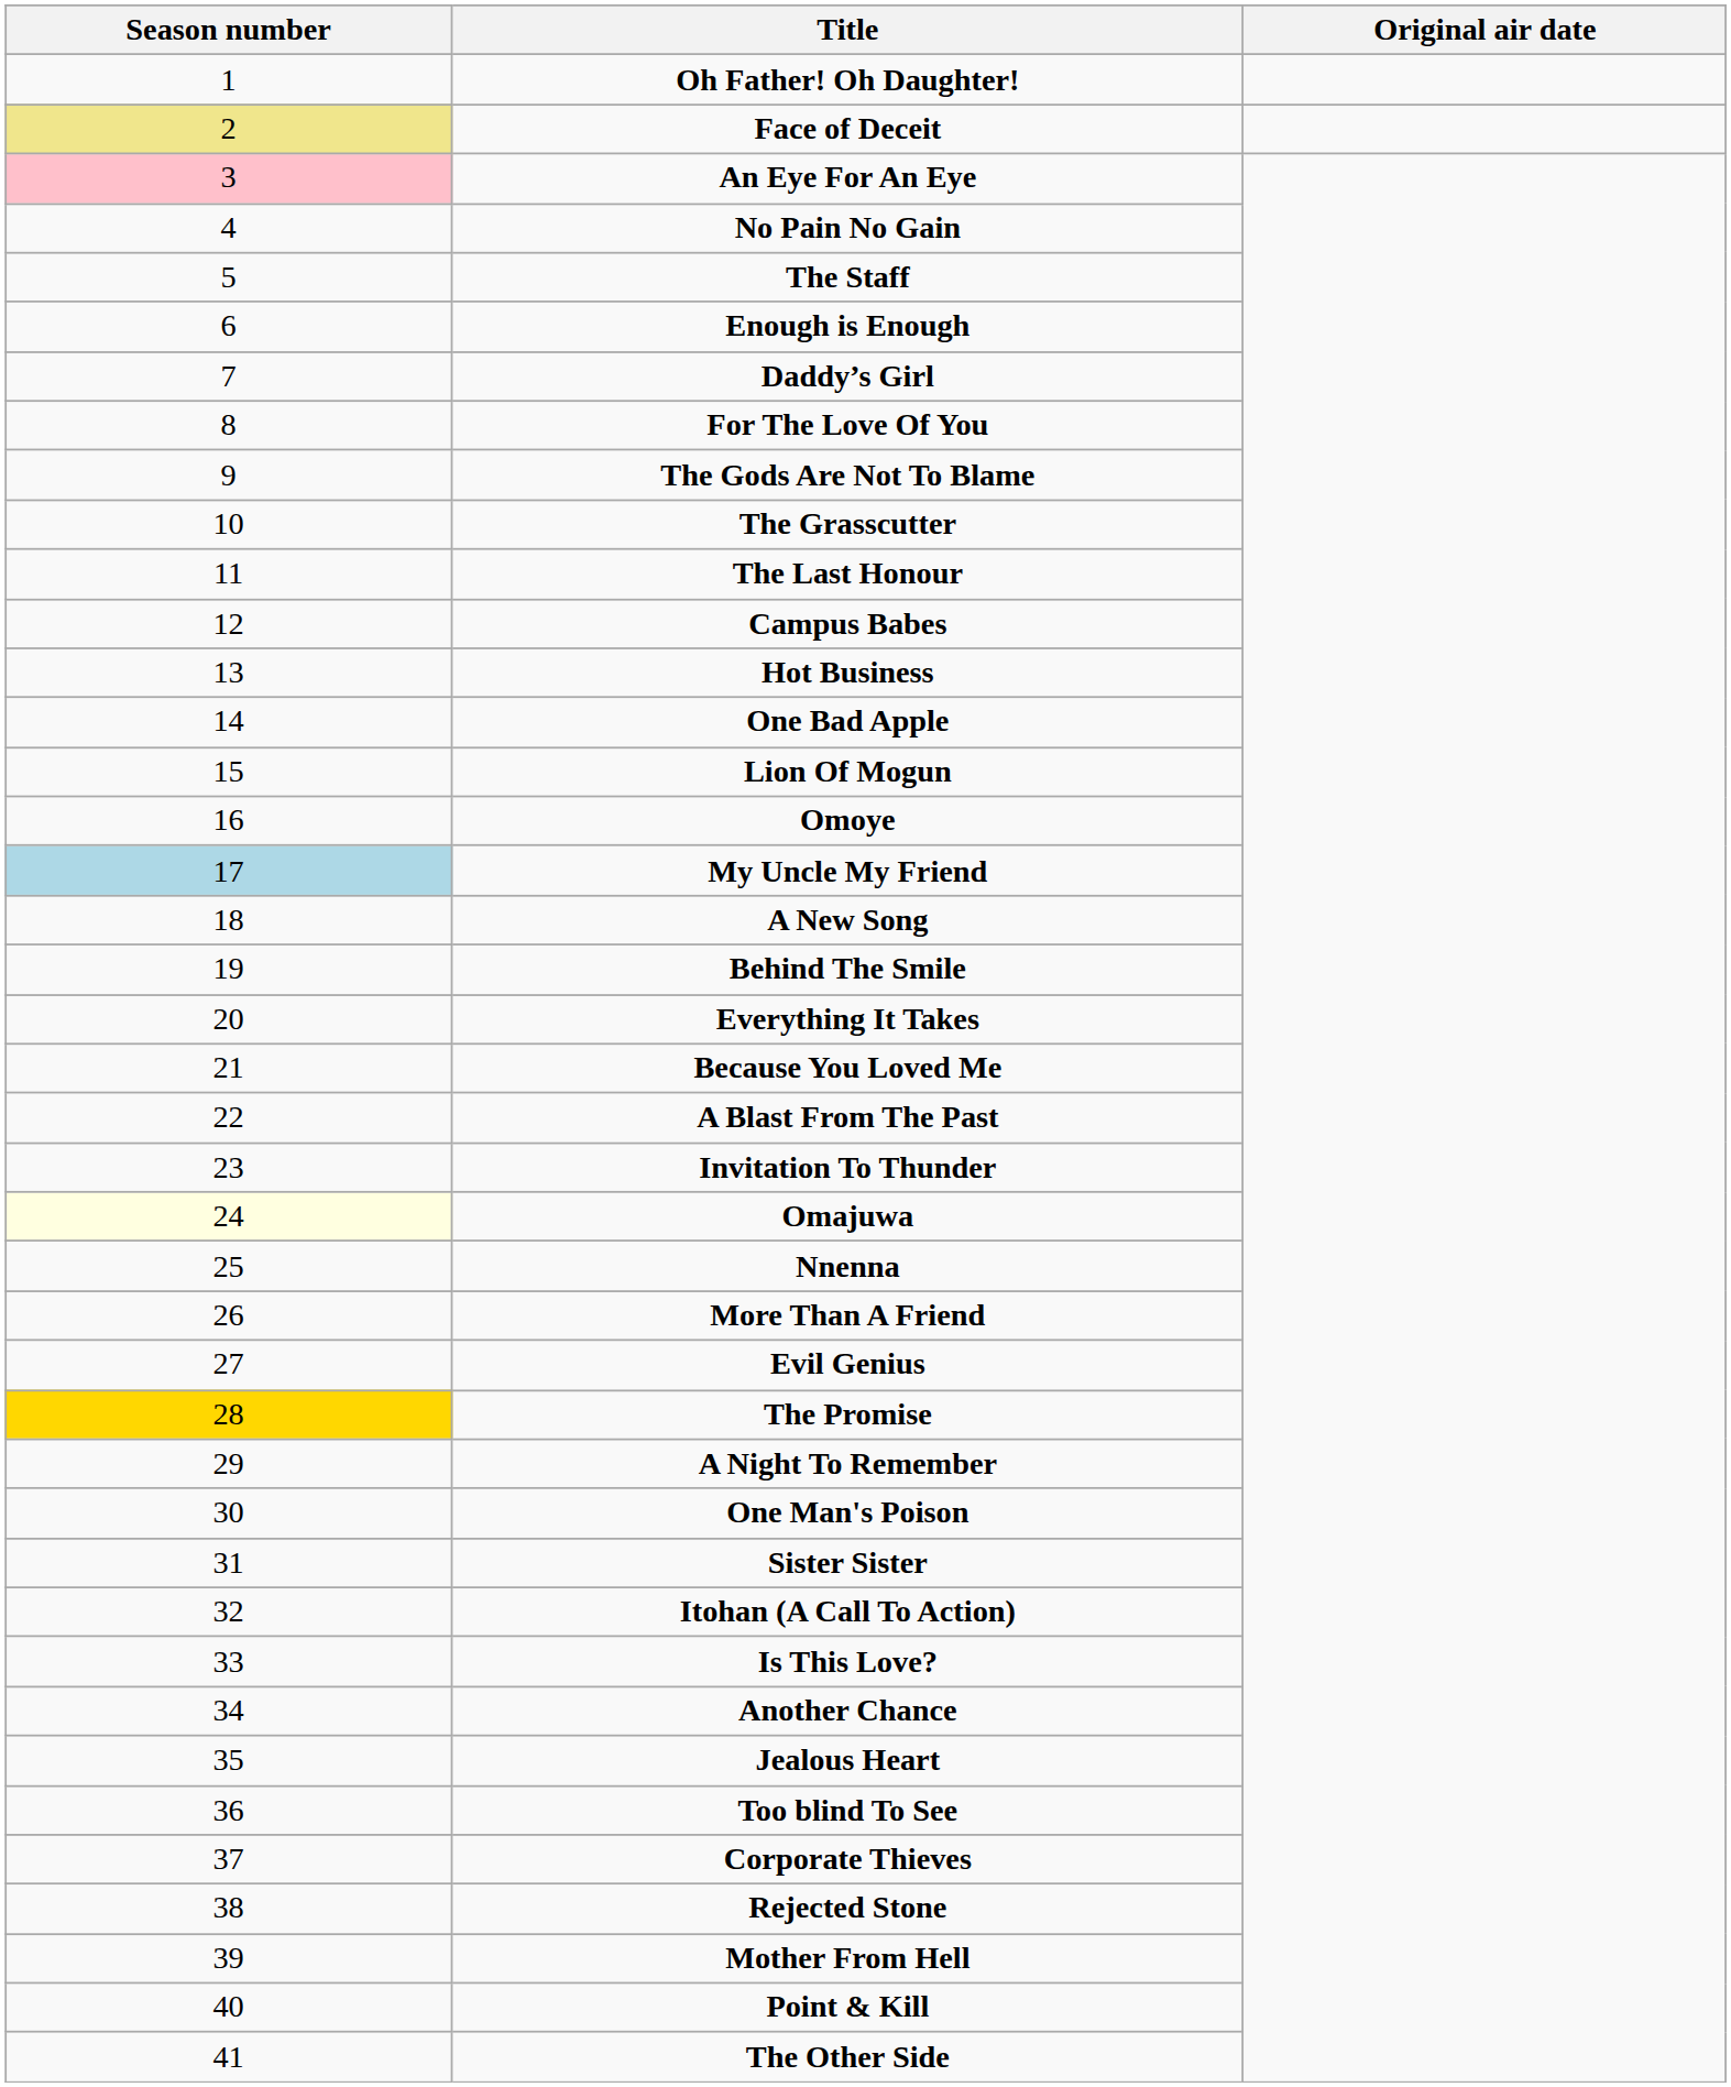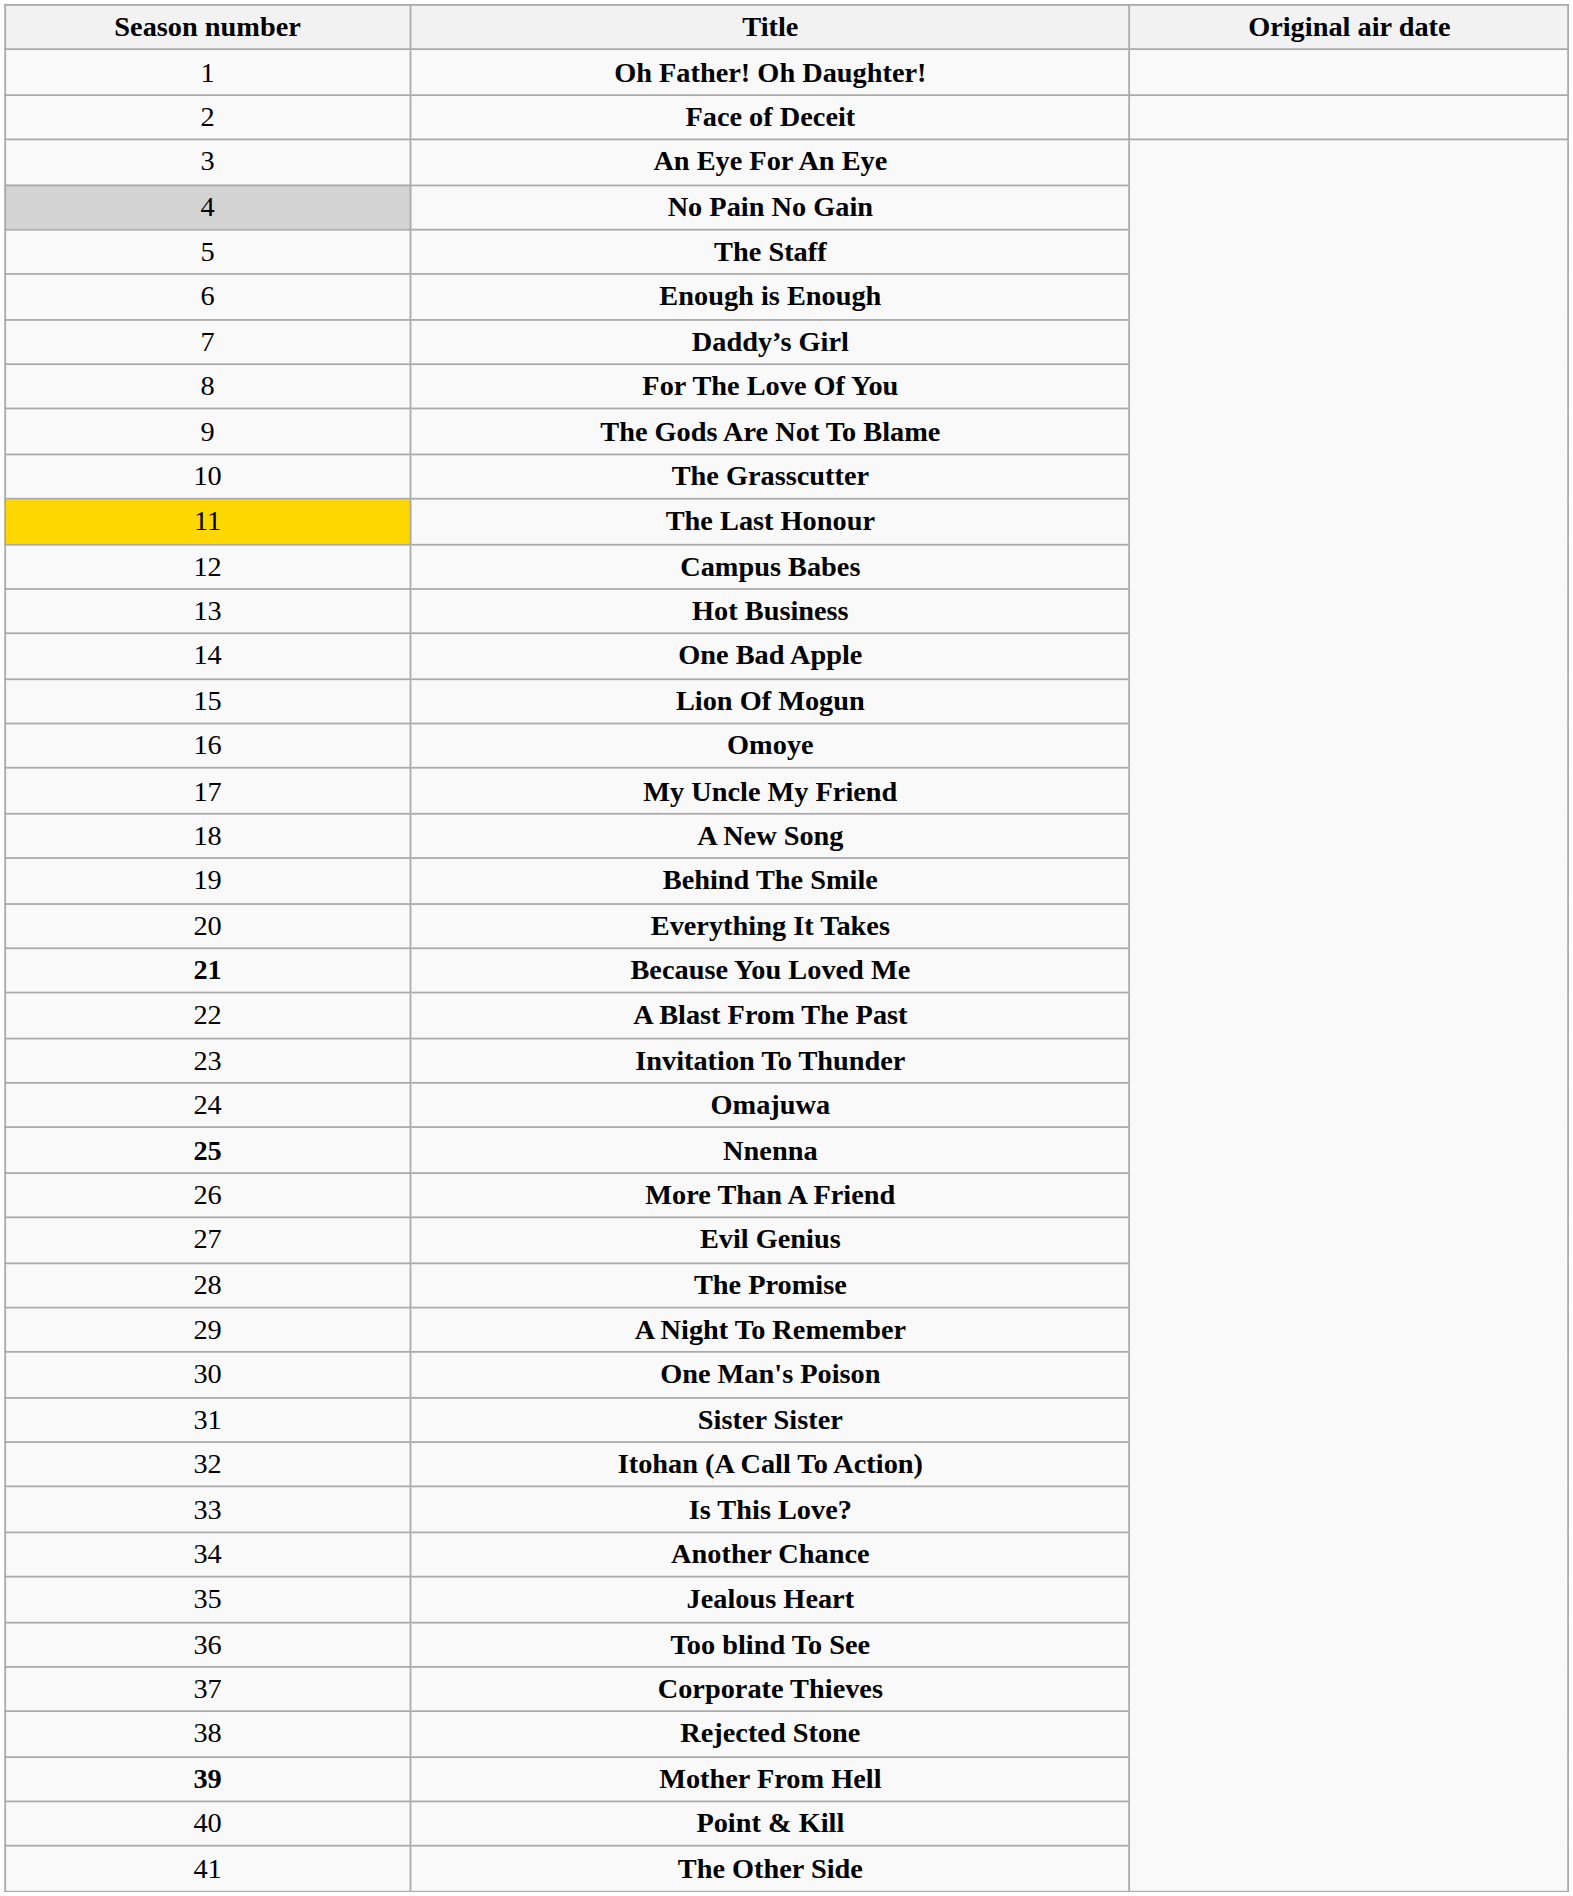Face of Deceit | Season number: khaki background -> no background
An Eye For An Eye | Season number: pink background -> no background
No Pain No Gain | Season number: no background -> lightgrey background
The Last Honour | Season number: no background -> gold background
My Uncle My Friend | Season number: lightblue background -> no background
Because You Loved Me | Season number: normal -> bold
Omajuwa | Season number: lightyellow background -> no background
Nnenna | Season number: normal -> bold
The Promise | Season number: gold background -> no background
Mother From Hell | Season number: normal -> bold
